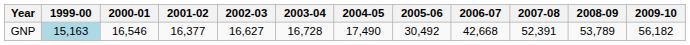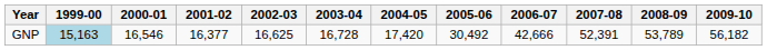GNP | 2002-03: 16,627 -> 16,625
GNP | 2004-05: 17,490 -> 17,420
GNP | 2006-07: 42,668 -> 42,666
